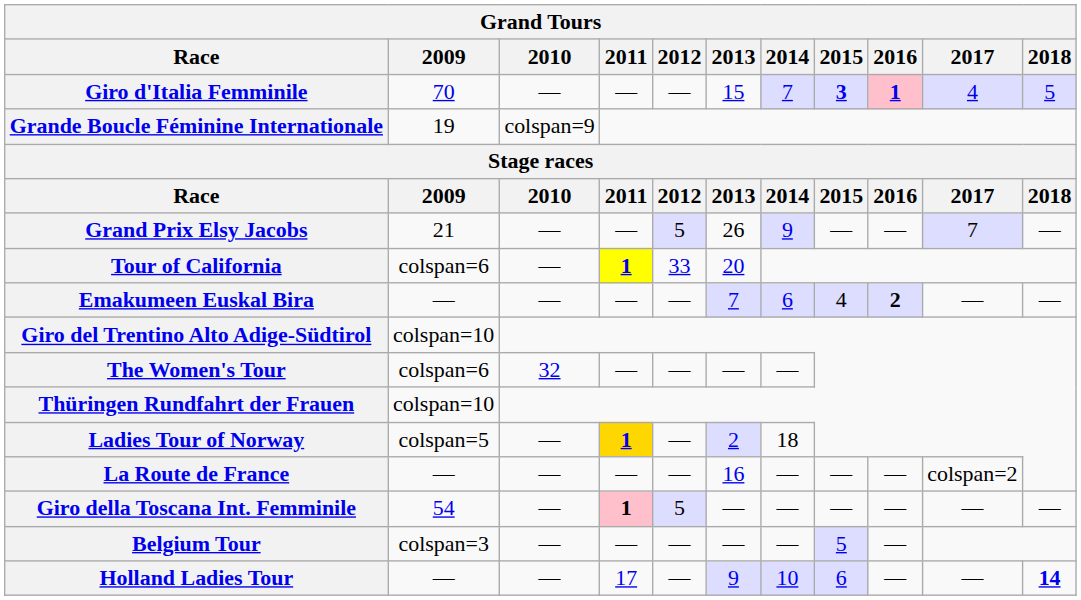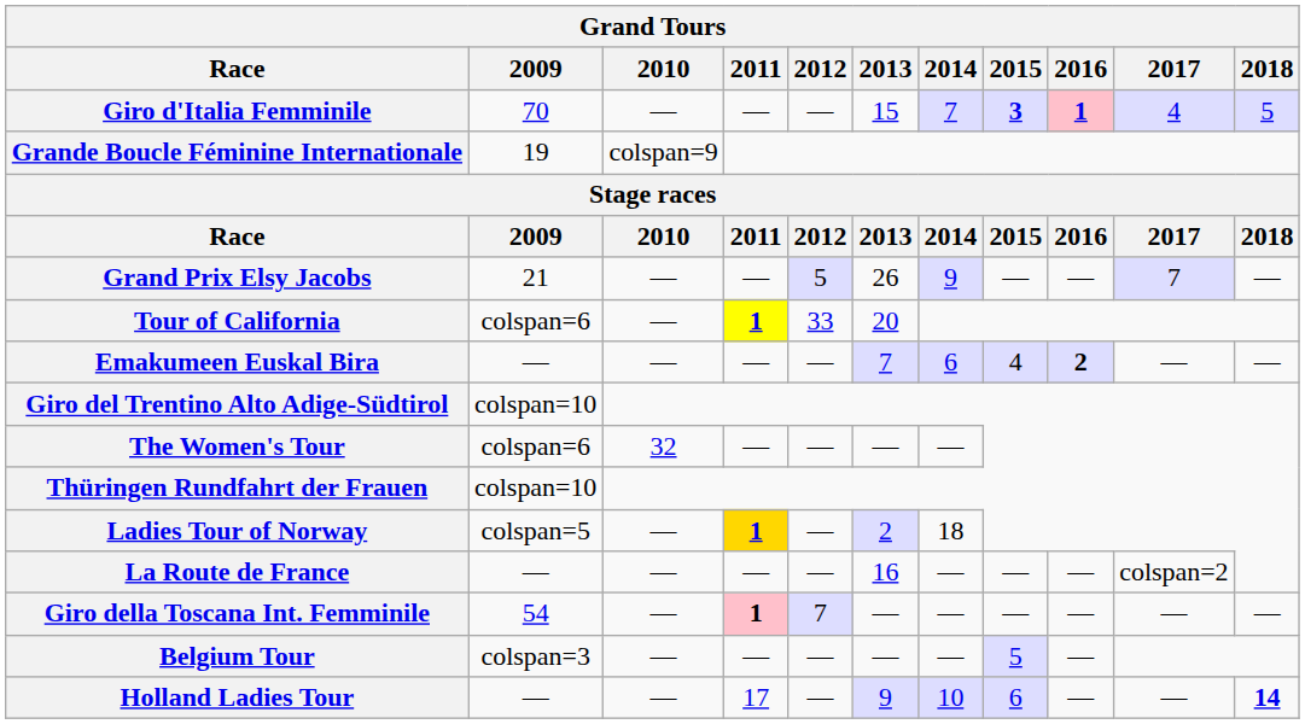Giro della Toscana Int. Femminile | 2012: 5 -> 7
